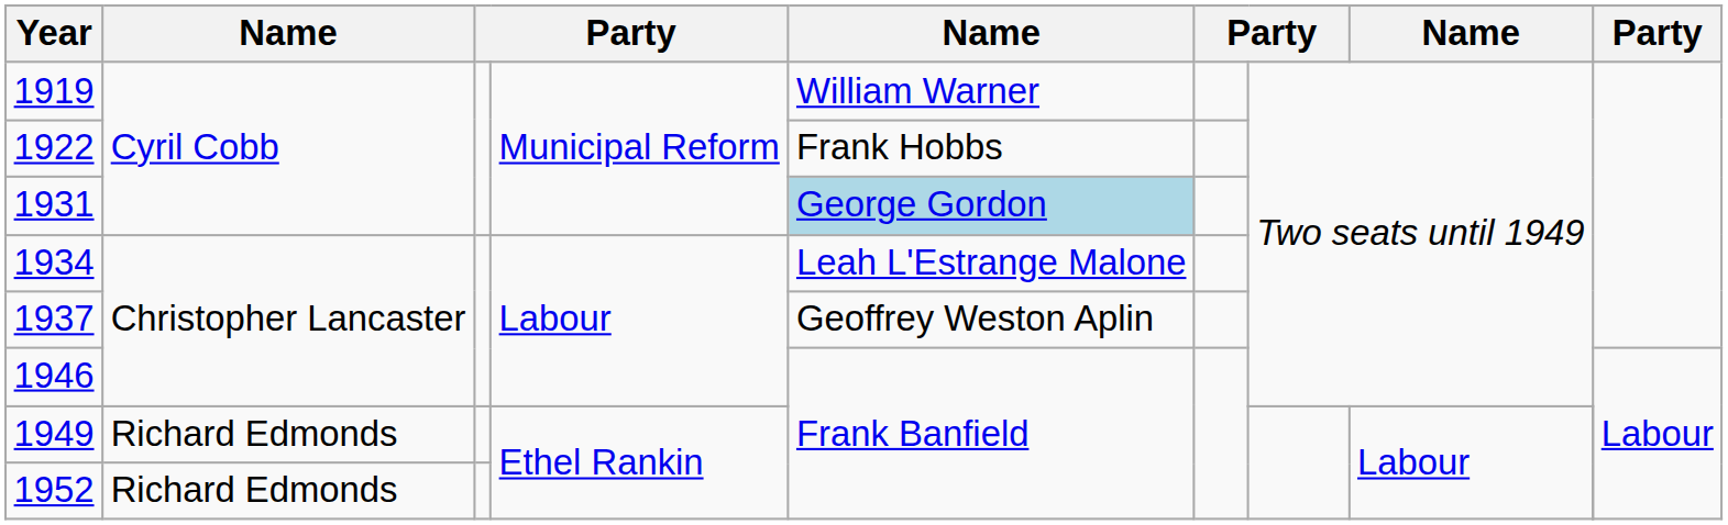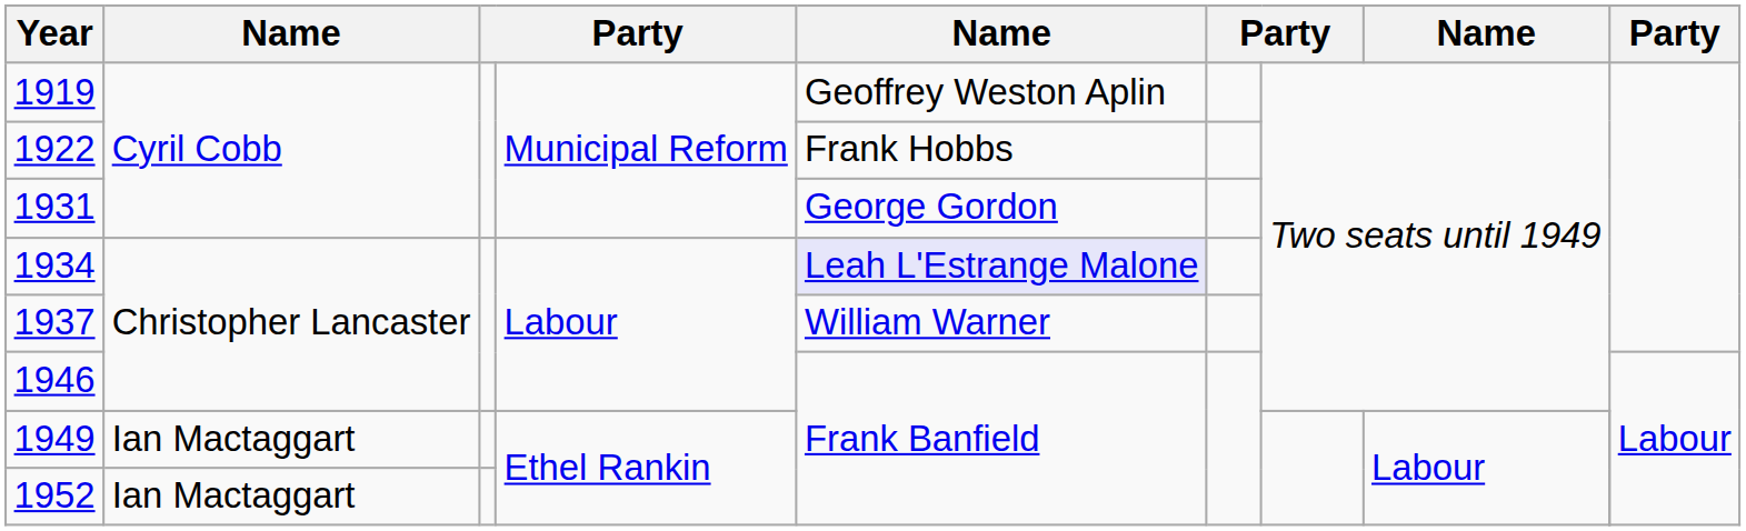1919 | column 5: William Warner -> Geoffrey Weston Aplin
1931 | column 5: lightblue background -> no background
1934 | column 5: no background -> lavender background
1937 | column 5: Geoffrey Weston Aplin -> William Warner
1949 | column 2: Richard Edmonds -> Ian Mactaggart
1952 | column 2: Richard Edmonds -> Ian Mactaggart
